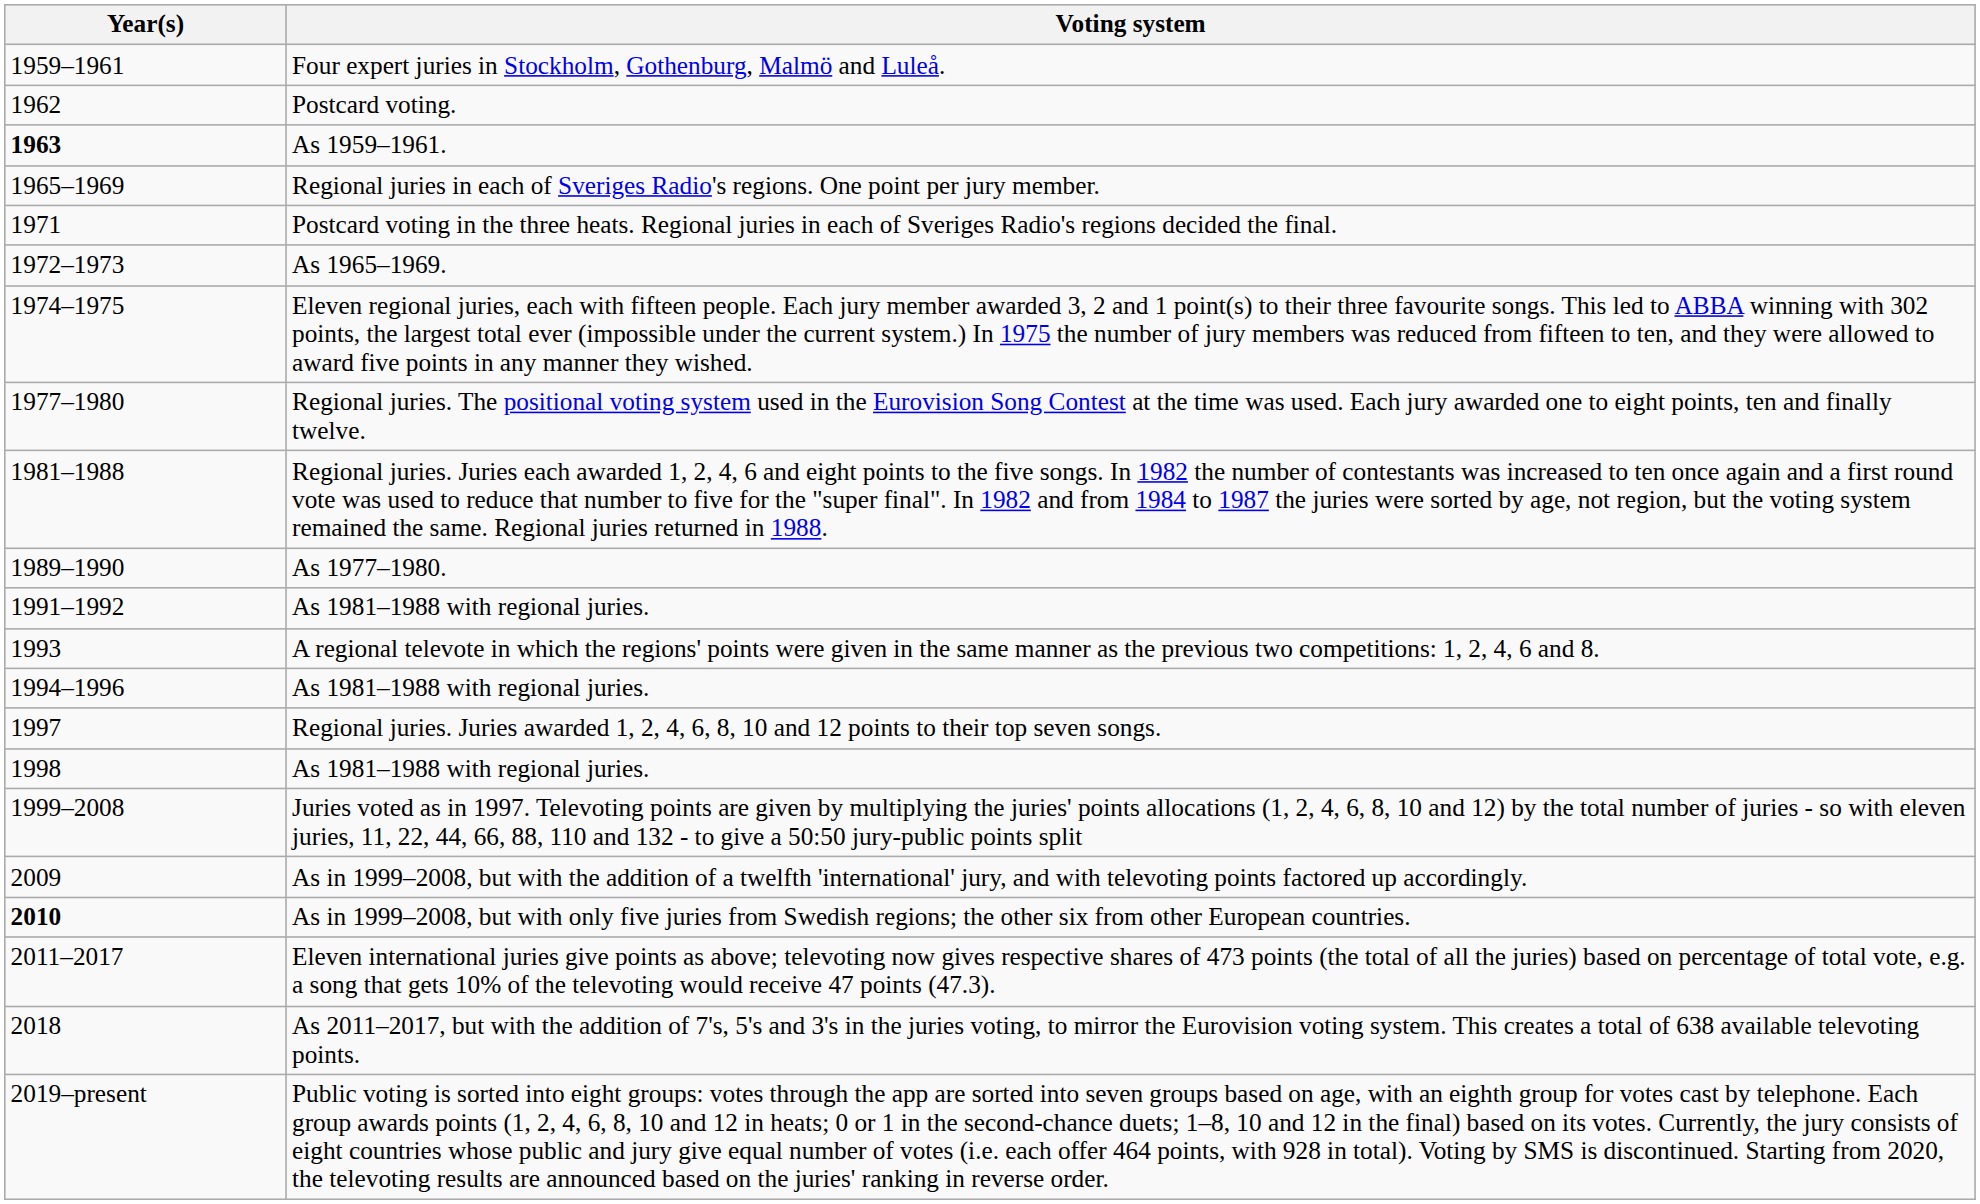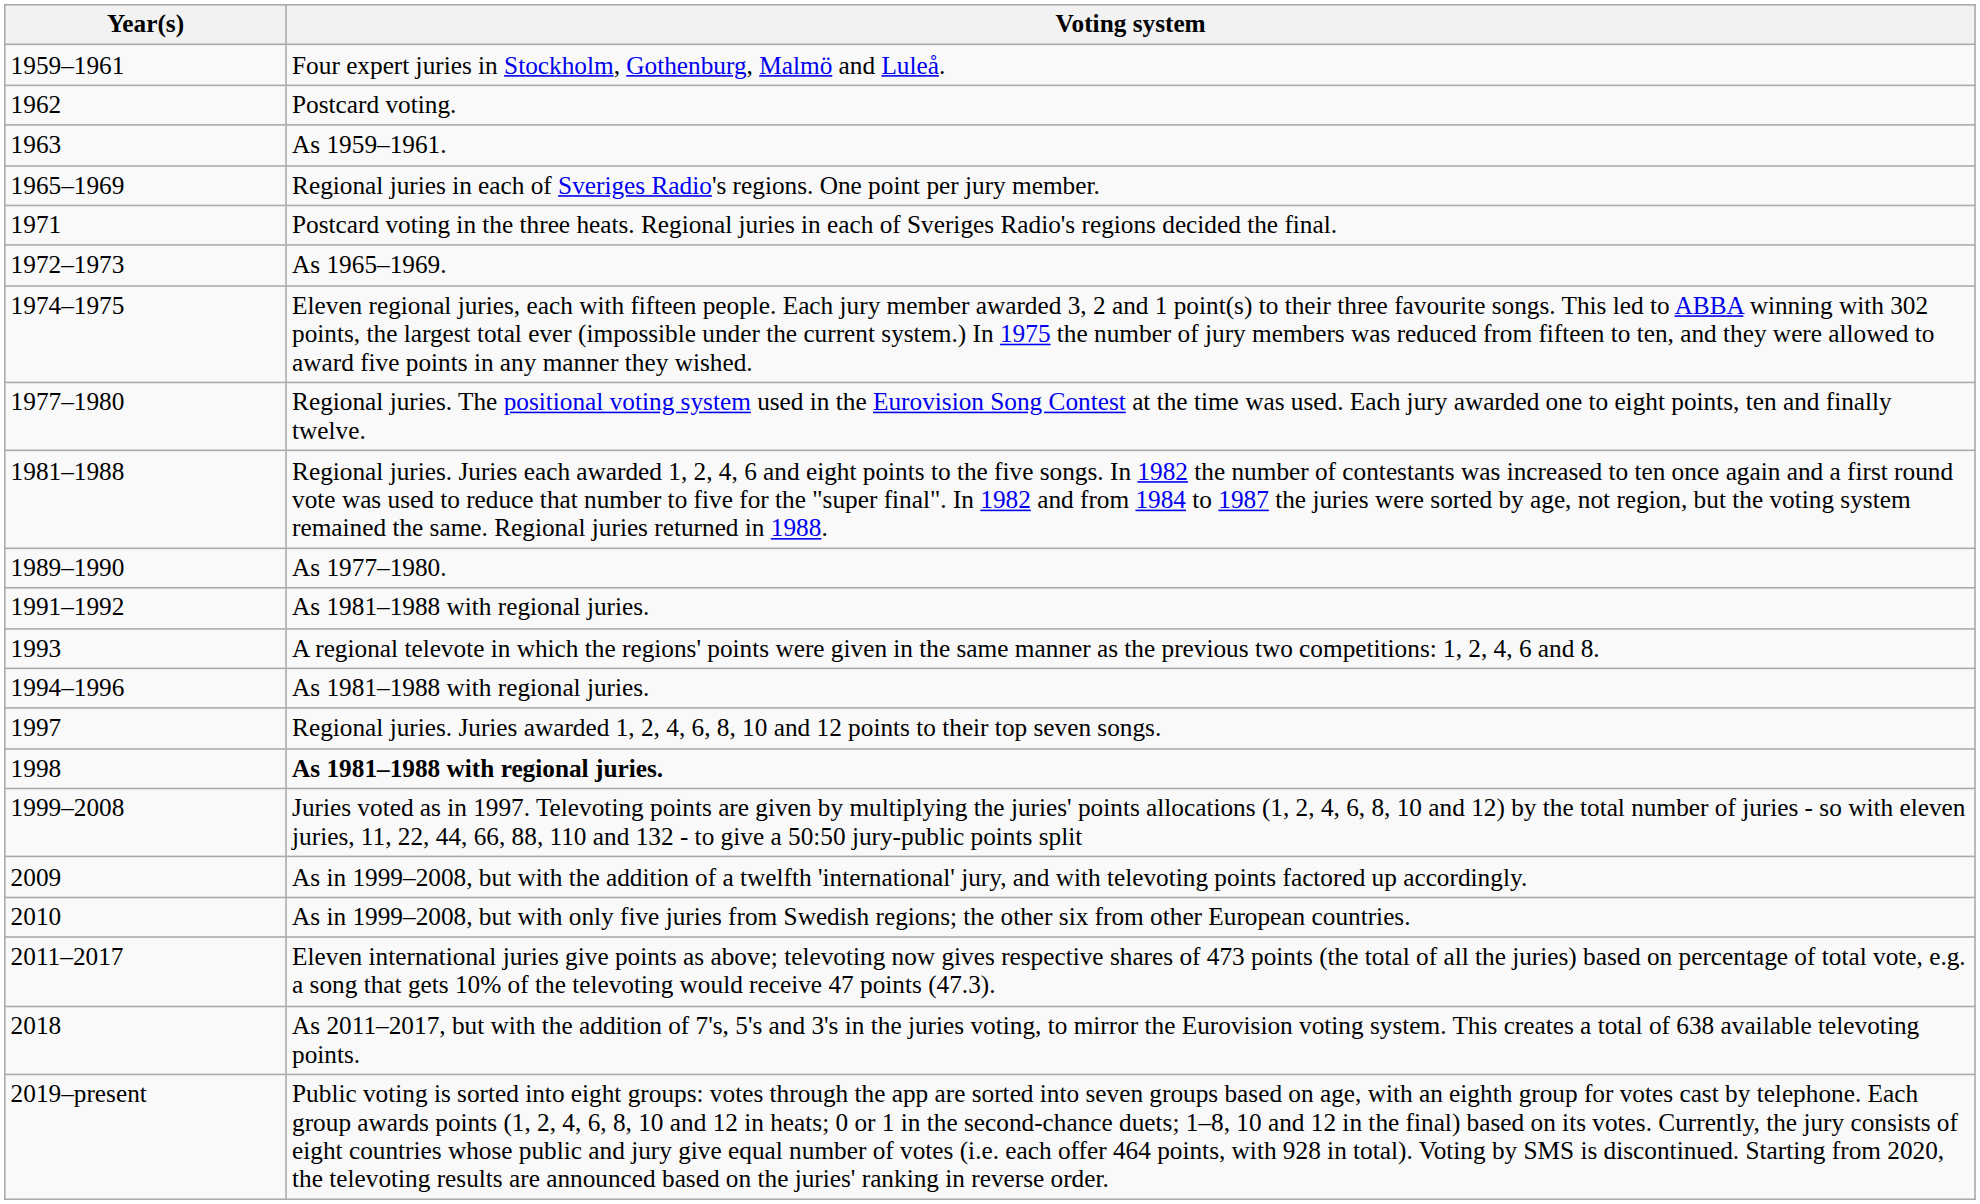row 4 | Year(s): bold -> normal
row 16 | Voting system: normal -> bold
row 19 | Year(s): bold -> normal
